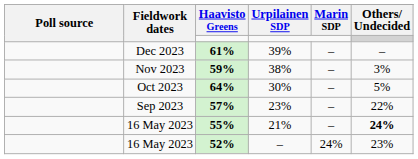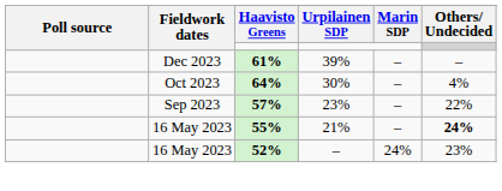- row: Nov 2023 | 59% | 38% | – | 3%
64% | Others/ Undecided: 5% -> 4%
